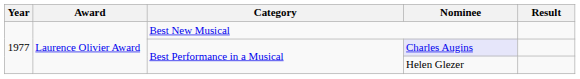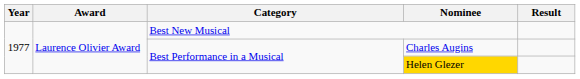Charles Augins | Nominee: lavender background -> no background
Helen Glezer | Nominee: no background -> gold background
